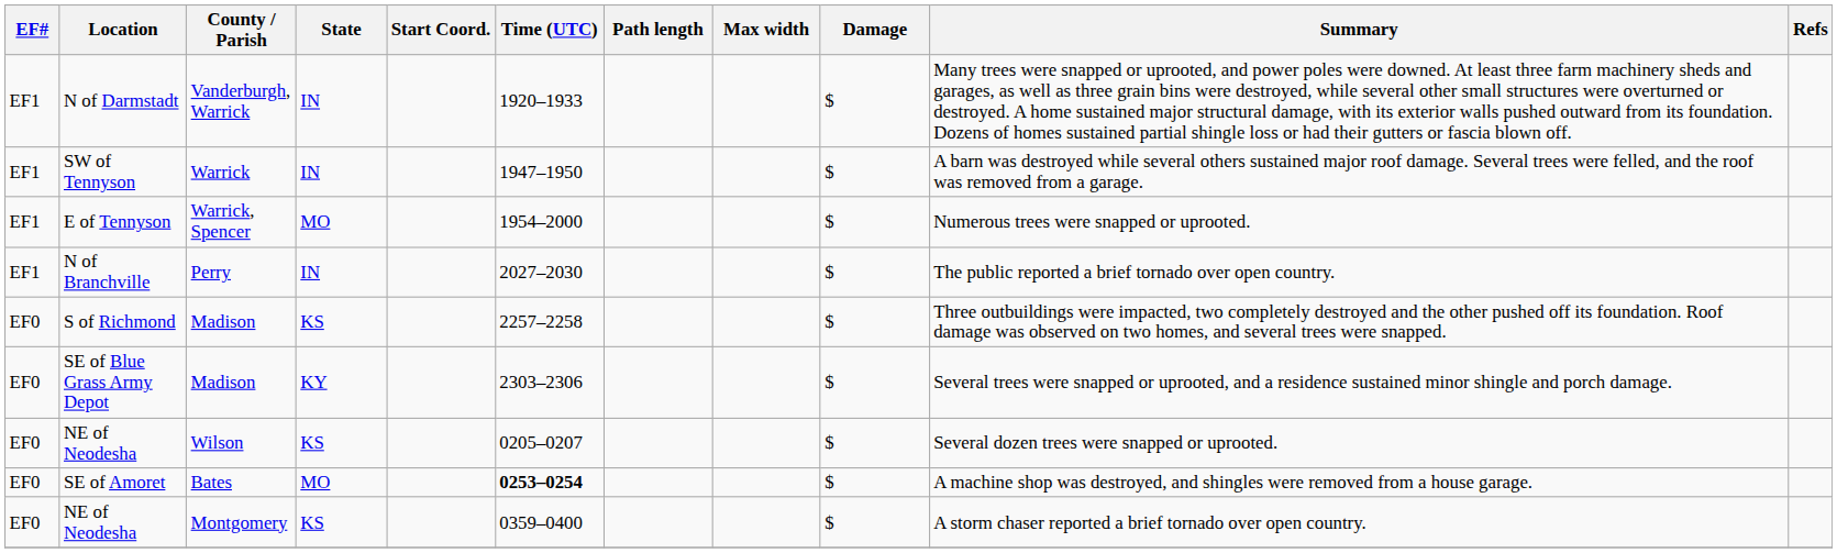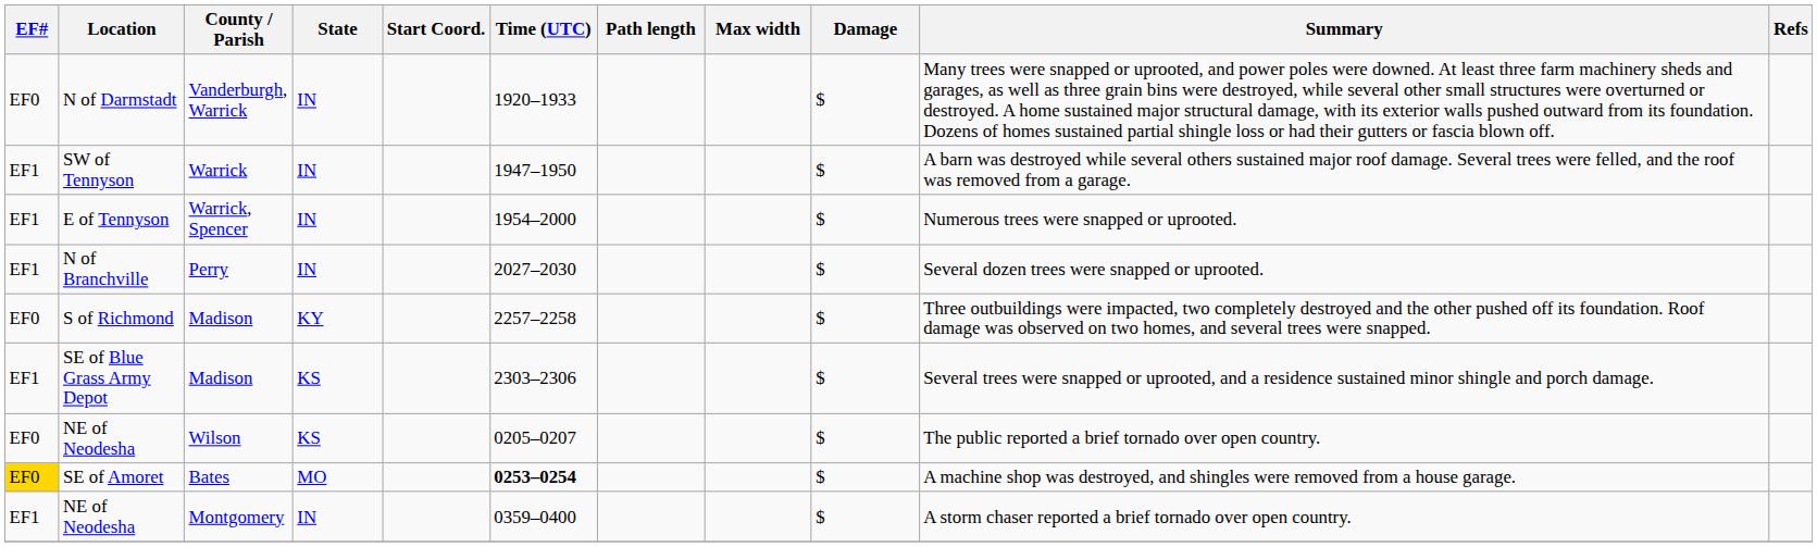N of Darmstadt | EF#: EF1 -> EF0
E of Tennyson | State: MO -> IN
N of Branchville | Summary: The public reported a brief tornado over open country. -> Several dozen trees were snapped or uprooted.
S of Richmond | State: KS -> KY
SE of Blue Grass Army Depot | EF#: EF0 -> EF1
SE of Blue Grass Army Depot | State: KY -> KS
NE of Neodesha / Wilson | Summary: Several dozen trees were snapped or uprooted. -> The public reported a brief tornado over open country.
SE of Amoret | EF#: no background -> gold background
NE of Neodesha / Montgomery | EF#: EF0 -> EF1
NE of Neodesha / Montgomery | State: KS -> IN
